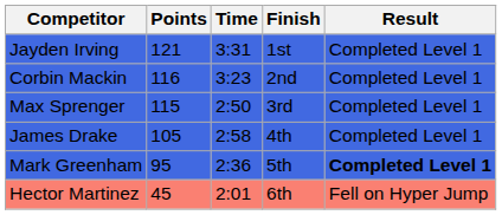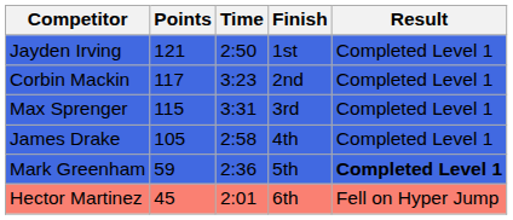Jayden Irving | Time: 3:31 -> 2:50
Corbin Mackin | Points: 116 -> 117
Max Sprenger | Time: 2:50 -> 3:31
Mark Greenham | Points: 95 -> 59
